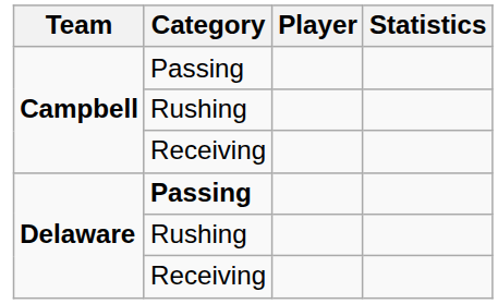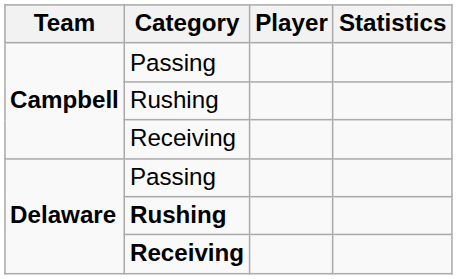Delaware / Passing | Category: bold -> normal
Delaware / Rushing | Category: normal -> bold
Delaware / Receiving | Category: normal -> bold
